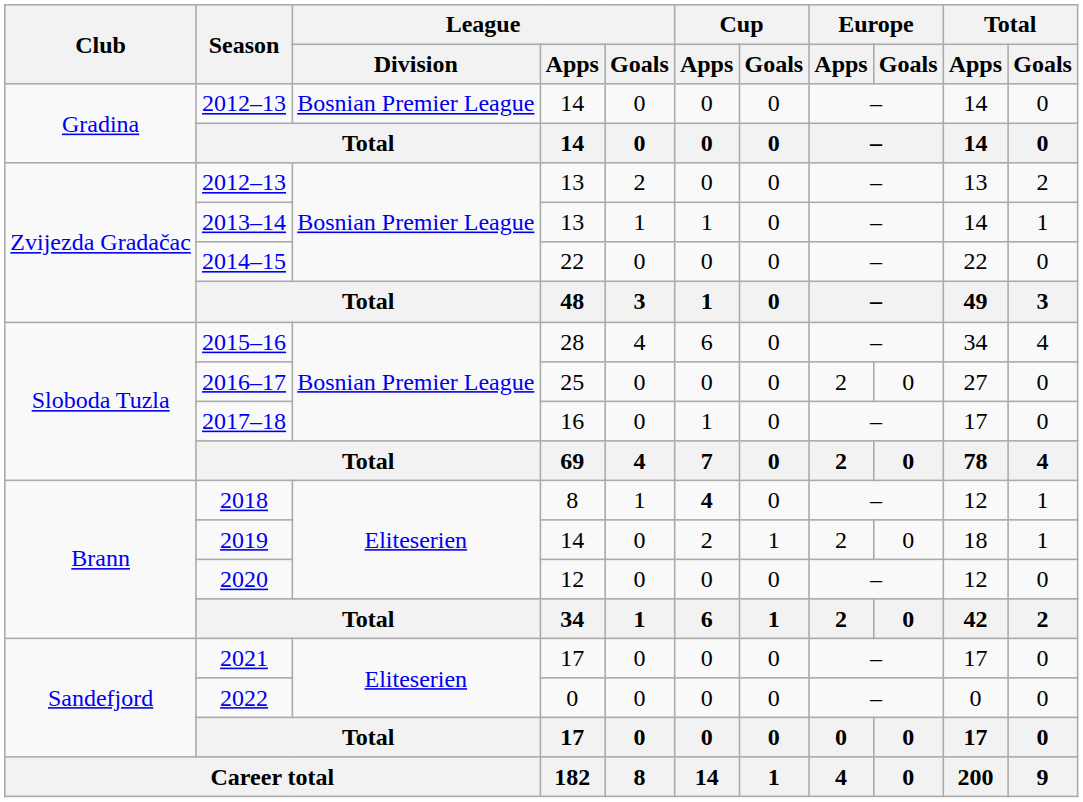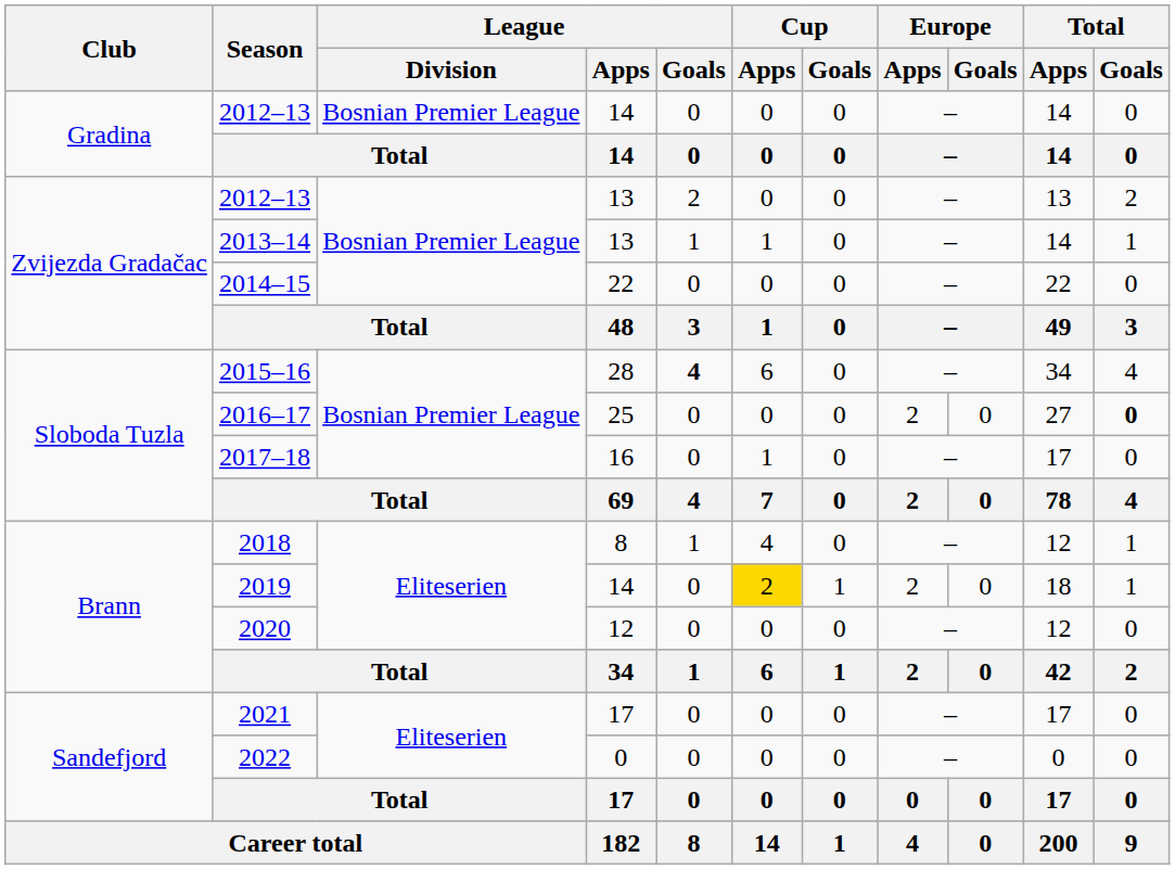2015–16 | League / Goals: normal -> bold
2016–17 | Total / Goals: normal -> bold
2018 | Cup / Apps: bold -> normal
2019 | Cup / Apps: no background -> gold background
